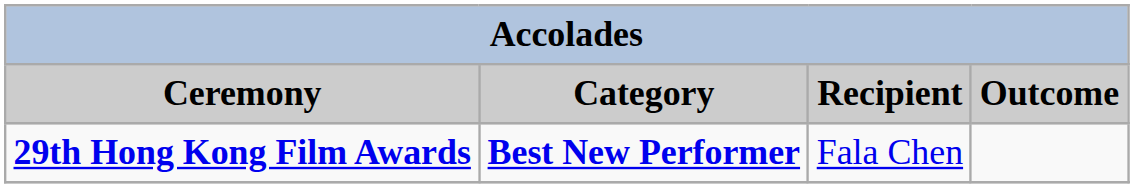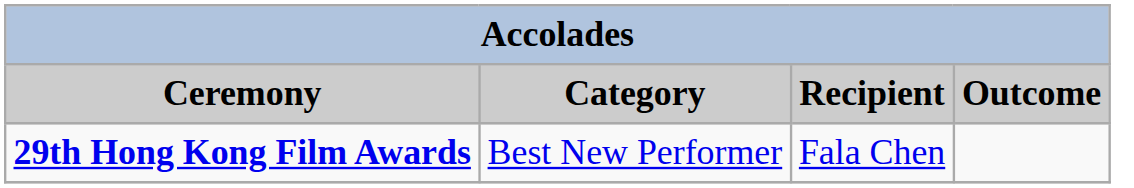29th Hong Kong Film Awards | Category: bold -> normal
